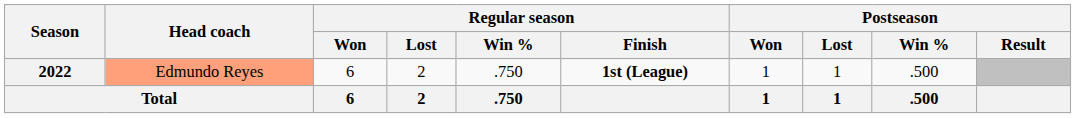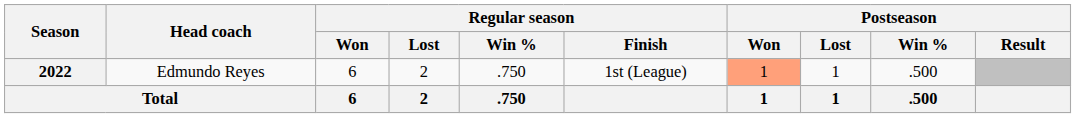2022 | Head coach: lightsalmon background -> no background
2022 | Regular season / Finish: bold -> normal
2022 | Postseason / Won: no background -> lightsalmon background
